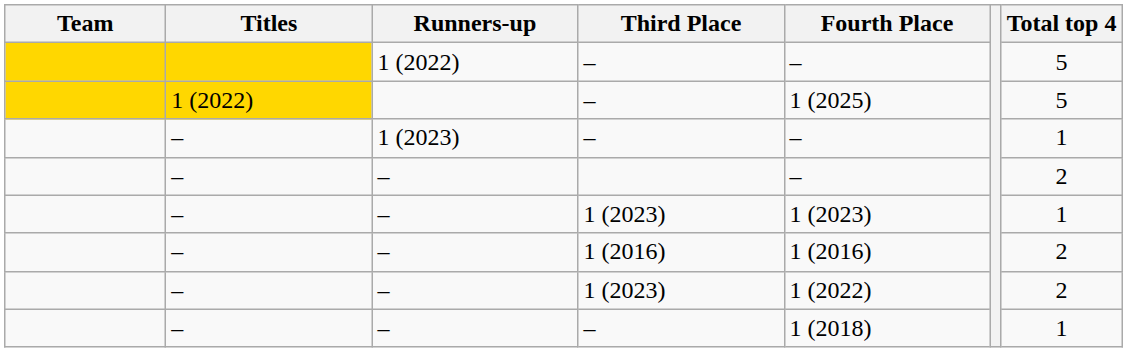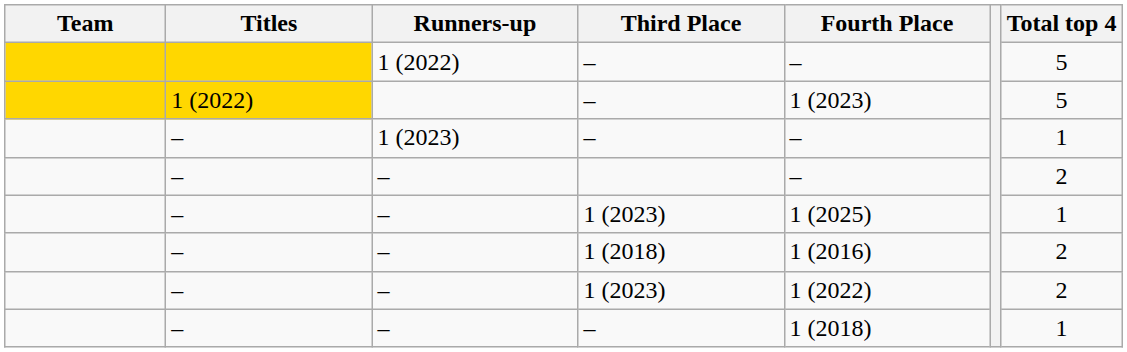row 3 | Fourth Place: 1 (2025) -> 1 (2023)
row 6 | Fourth Place: 1 (2023) -> 1 (2025)
row 7 | Third Place: 1 (2016) -> 1 (2018)
